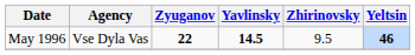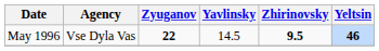May 1996 | Yavlinsky: bold -> normal
May 1996 | Zhirinovsky: normal -> bold
